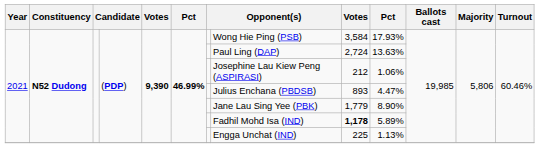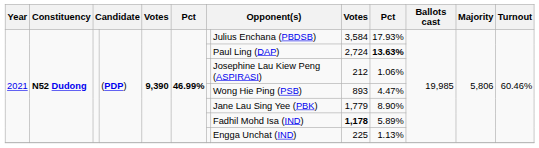row 2 | column 8: Wong Hie Ping (PSB) -> Julius Enchana (PBDSB)
row 3 | column 10: normal -> bold
row 5 | column 8: Julius Enchana (PBDSB) -> Wong Hie Ping (PSB)
